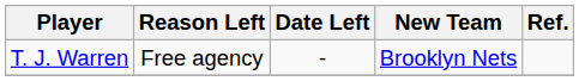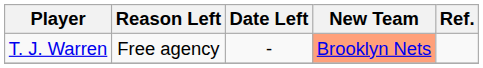T. J. Warren | New Team: no background -> lightsalmon background
